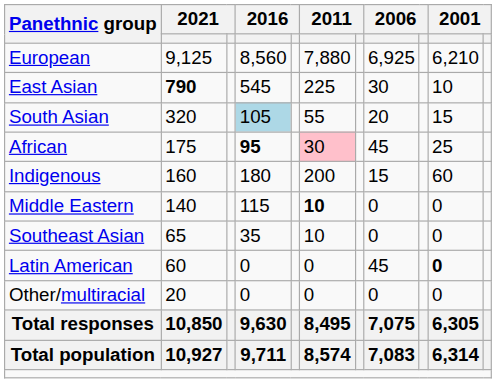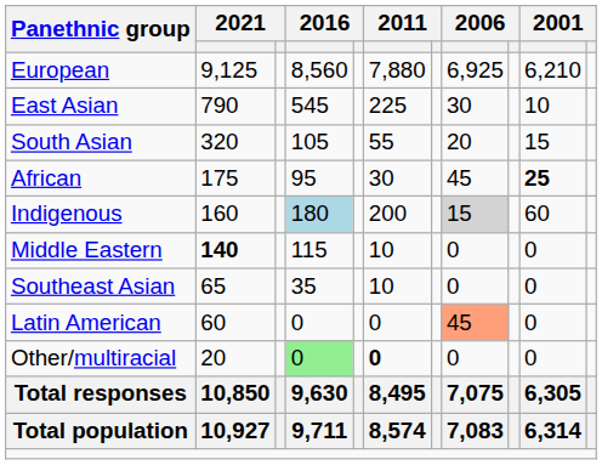East Asian | column 2: bold -> normal
South Asian | column 4: lightblue background -> no background
African | column 4: bold -> normal
African | column 6: pink background -> no background
African | column 10: normal -> bold
Indigenous | column 4: no background -> lightblue background
Indigenous | column 8: no background -> lightgrey background
Middle Eastern | column 2: normal -> bold
Middle Eastern | column 6: bold -> normal
Latin American | column 8: no background -> lightsalmon background
Latin American | column 10: bold -> normal
Other/multiracial | column 4: no background -> lightgreen background
Other/multiracial | column 6: normal -> bold
